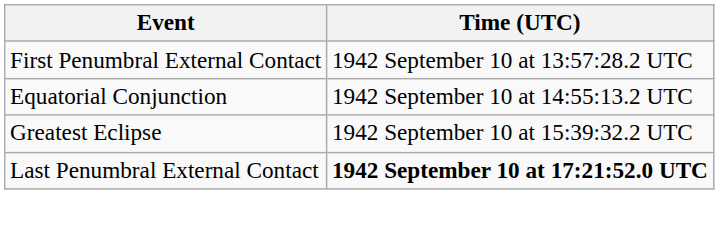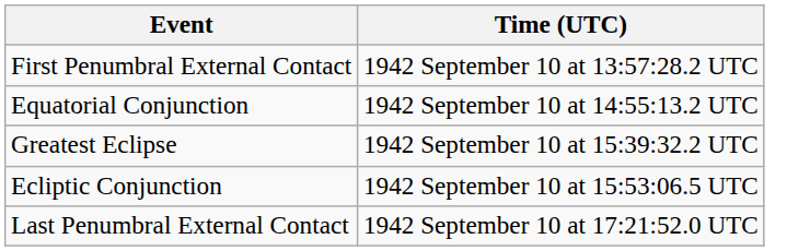+ row: Ecliptic Conjunction | 1942 September 10 at 15:53:06.5 UTC
Last Penumbral External Contact | Time (UTC): bold -> normal
